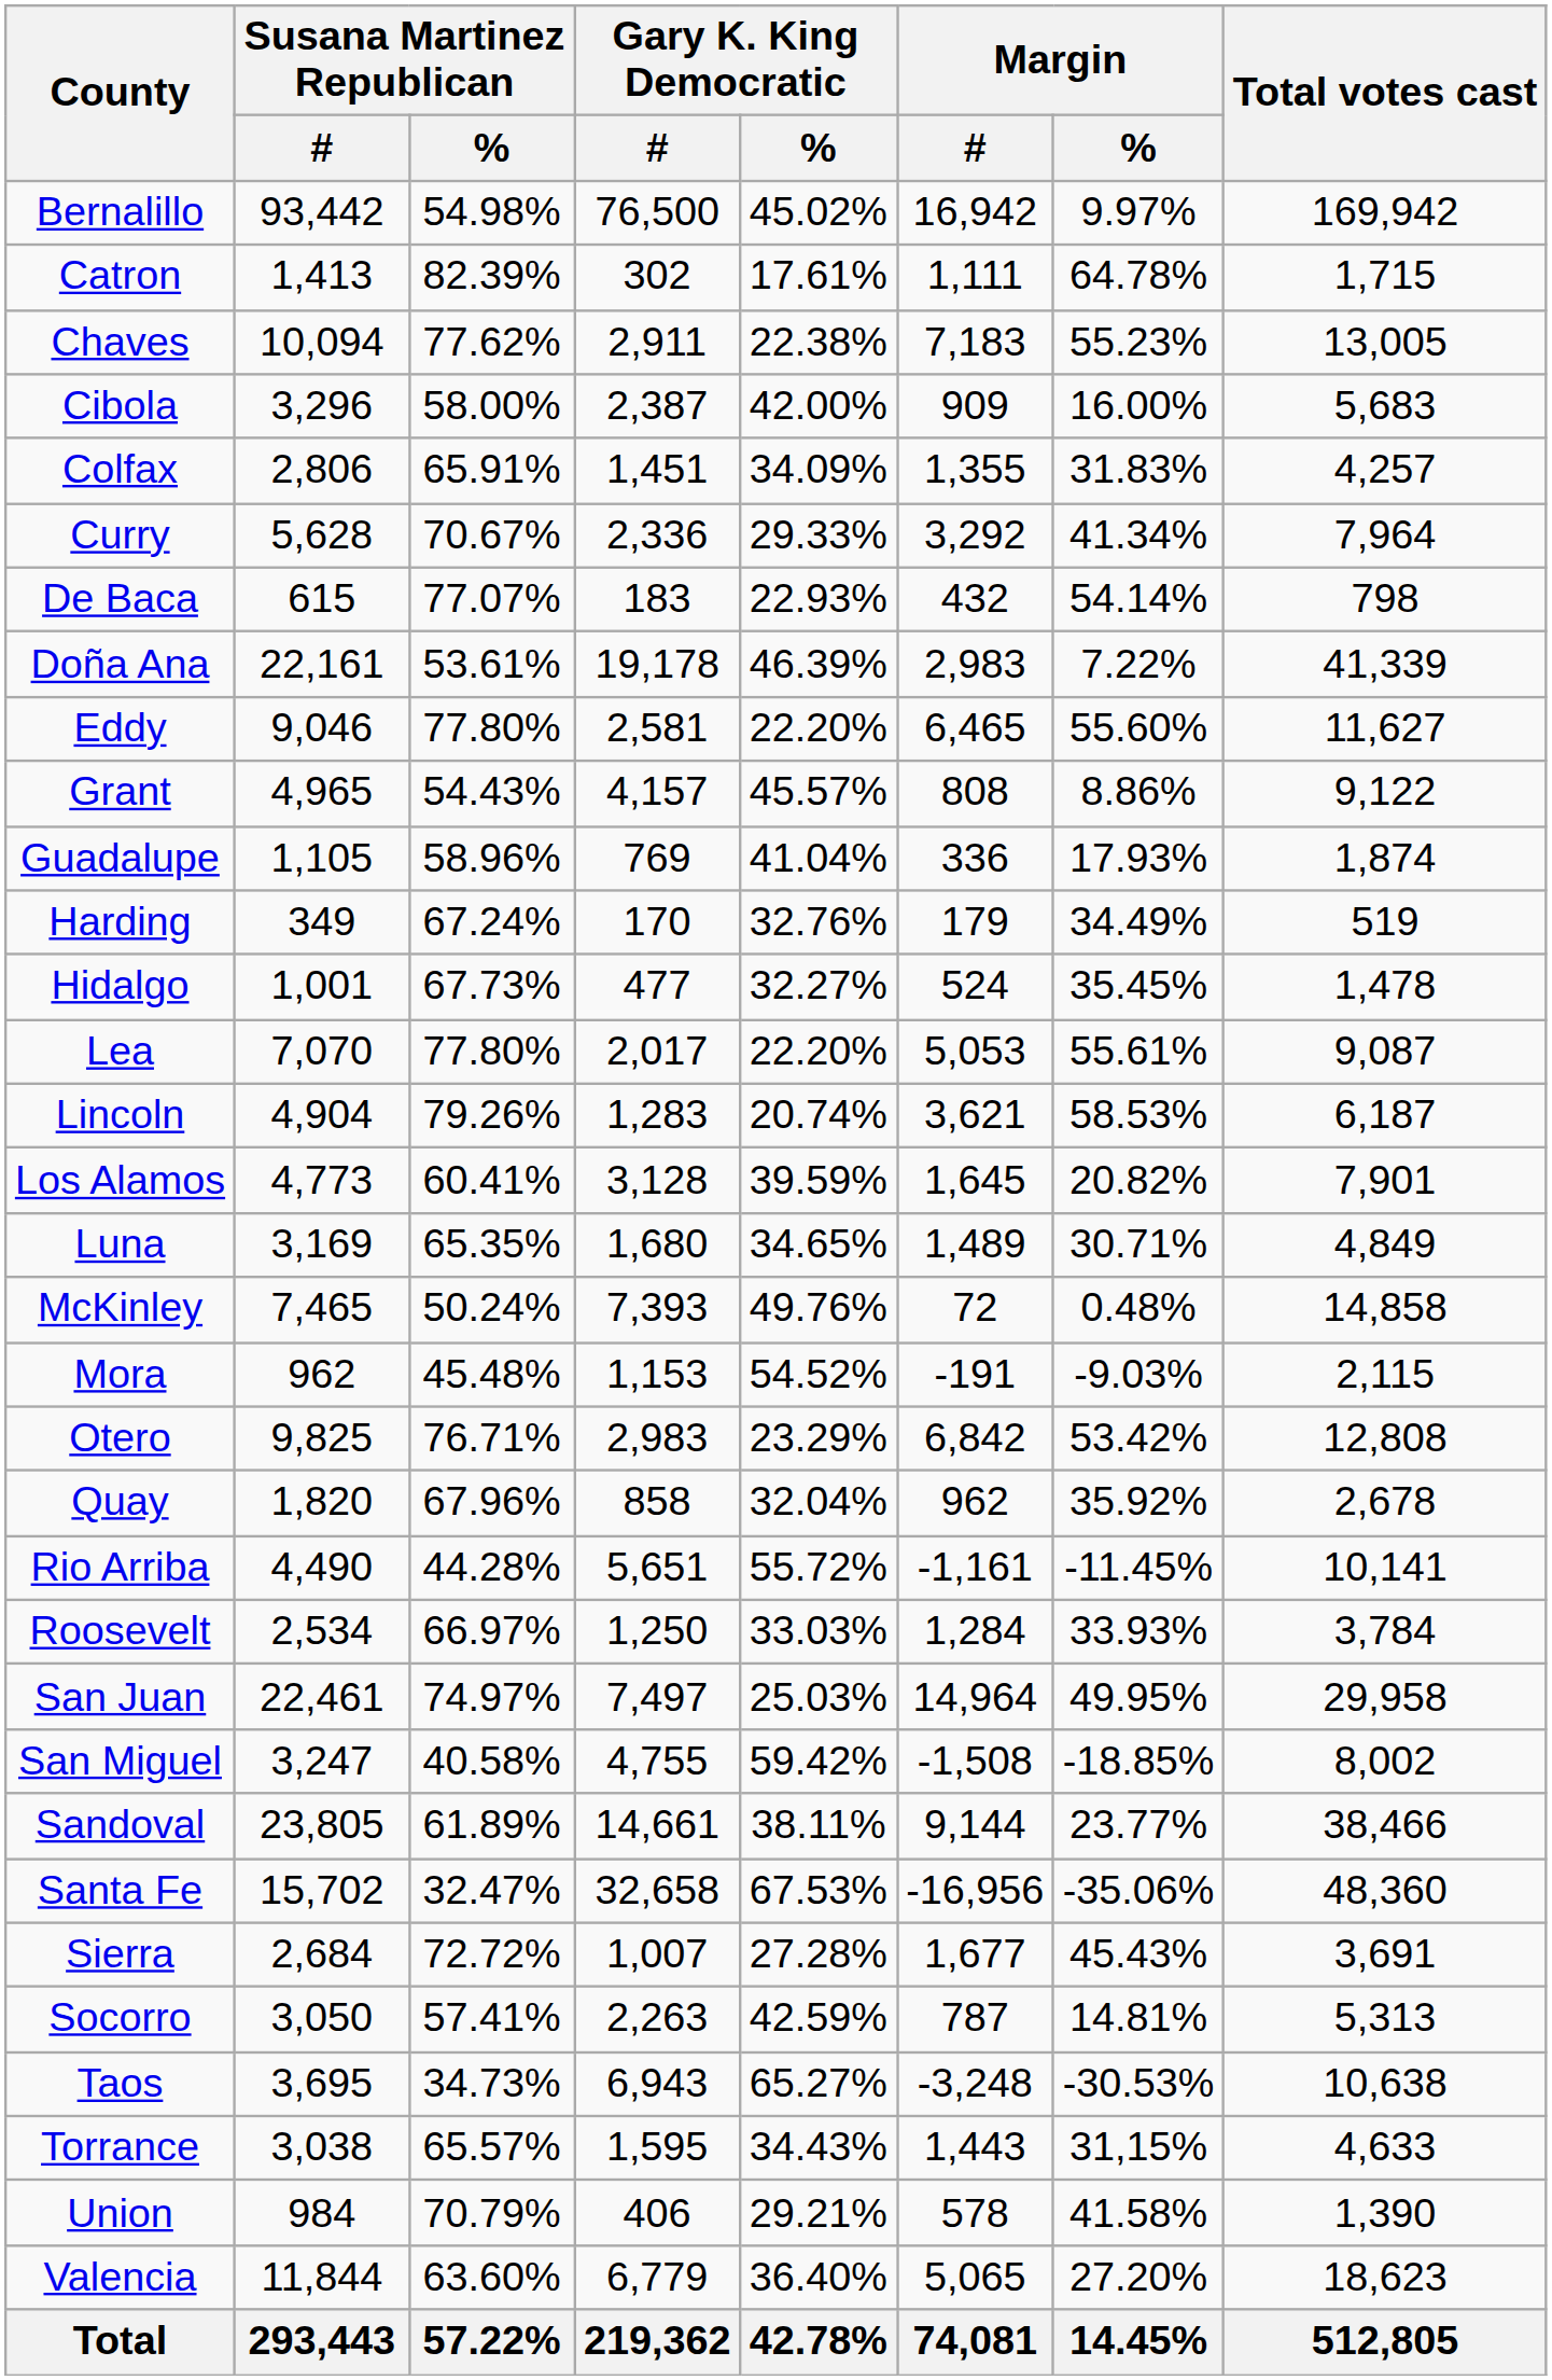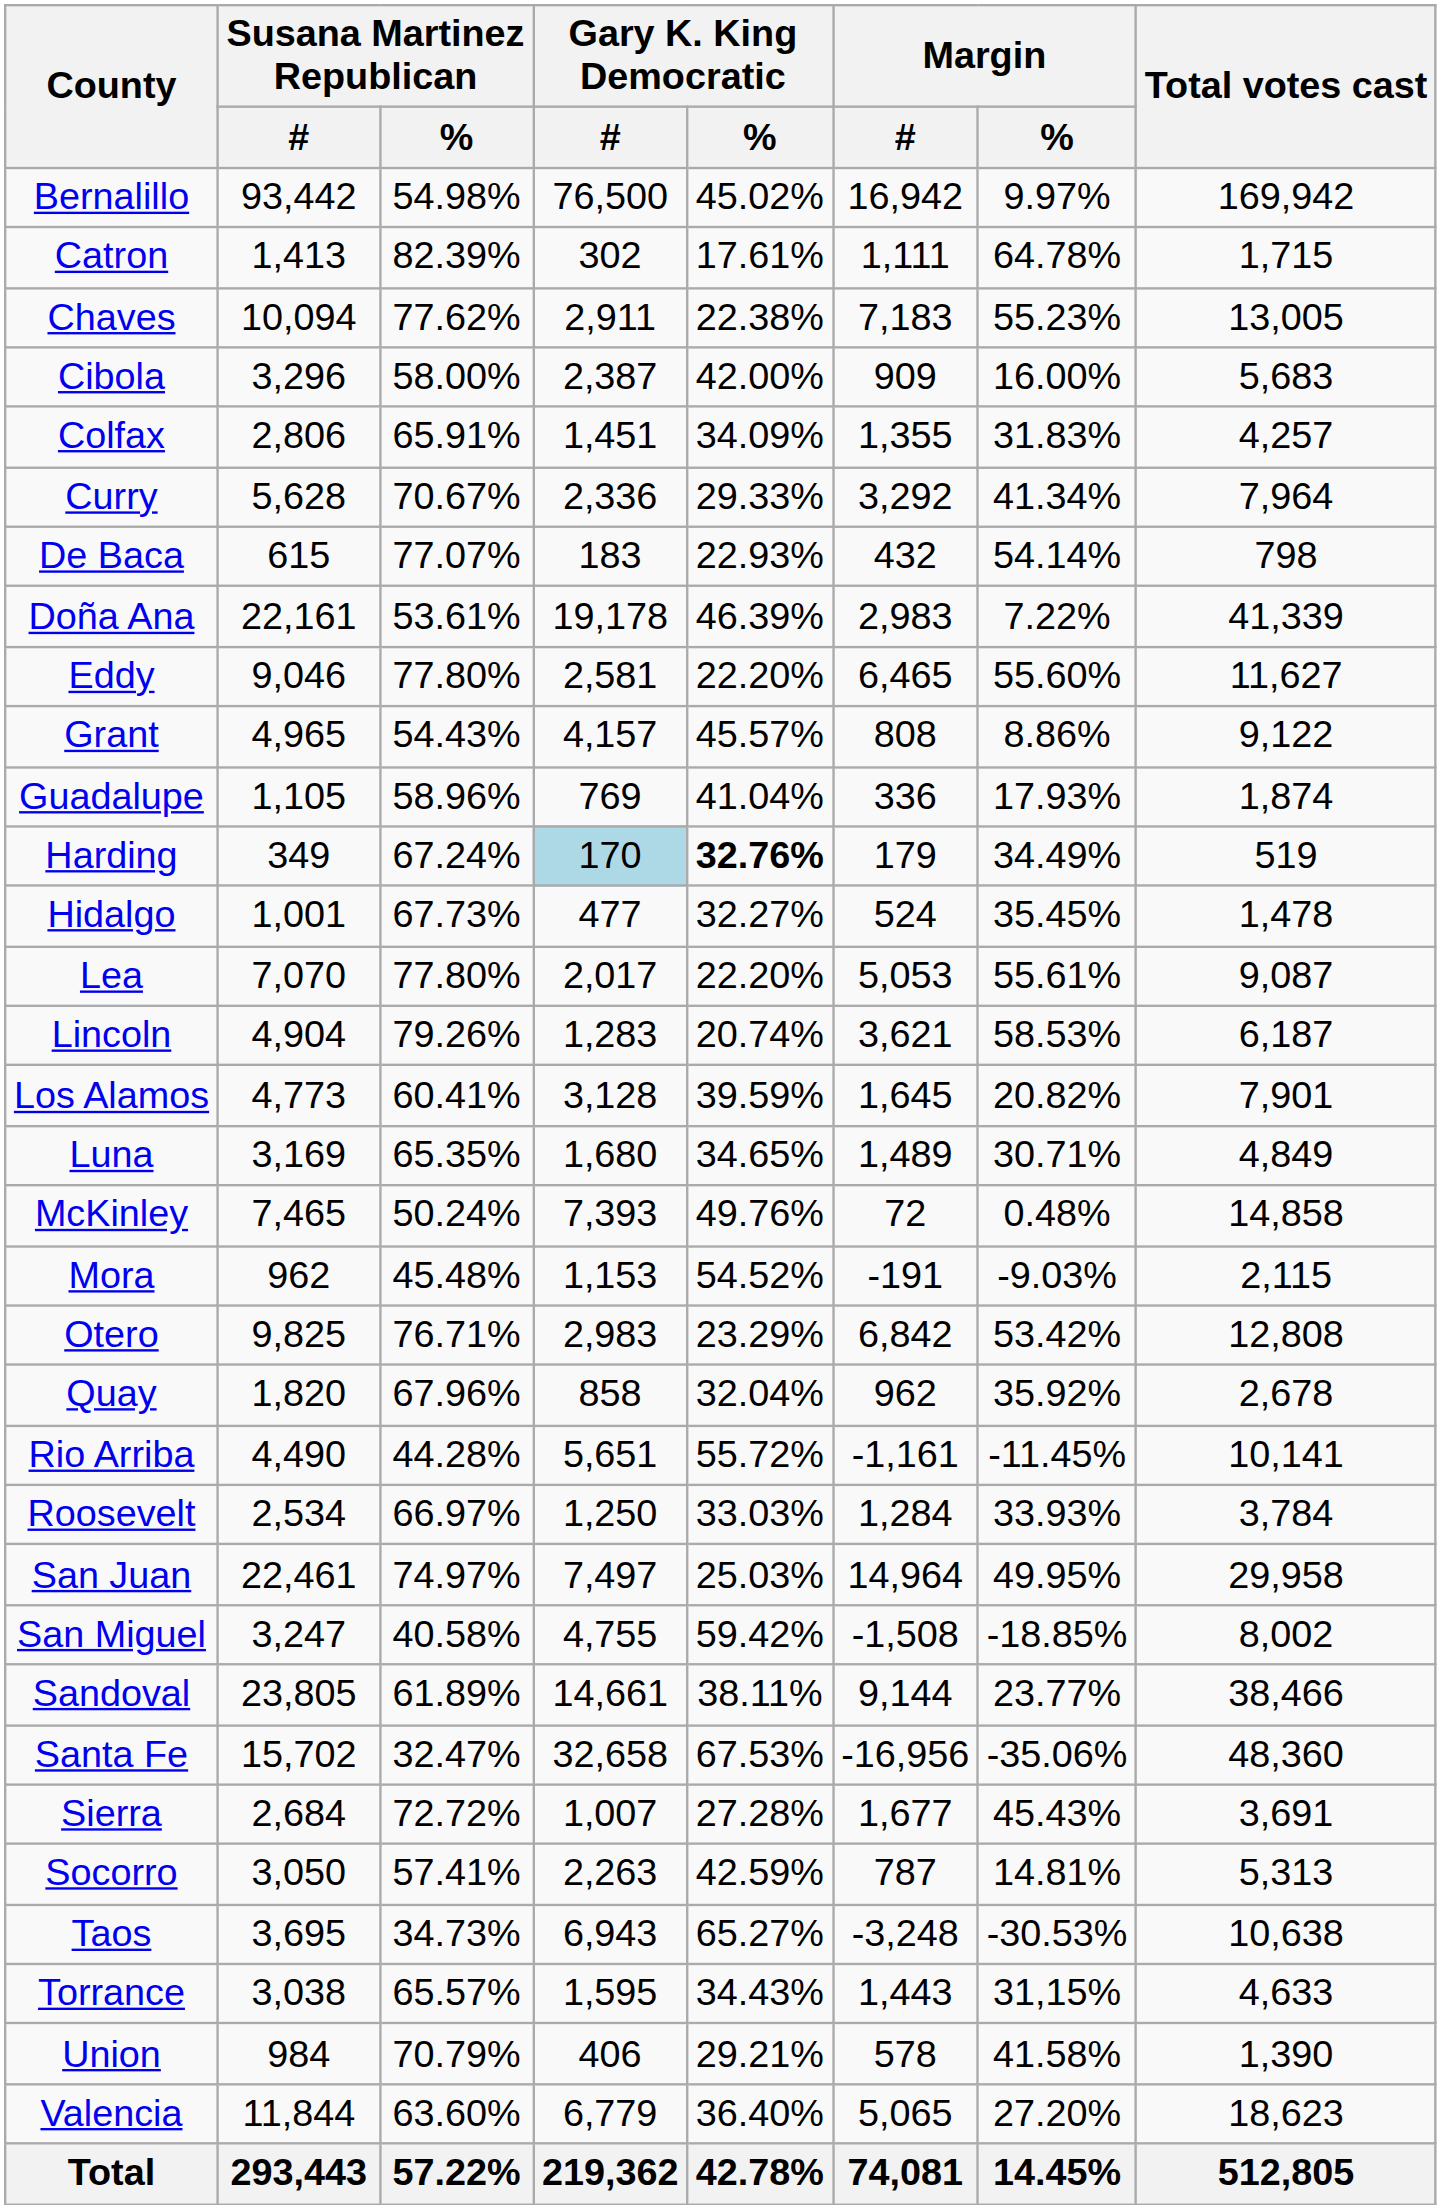Harding | Gary K. King Democratic / #: no background -> lightblue background
Harding | Gary K. King Democratic / %: normal -> bold
